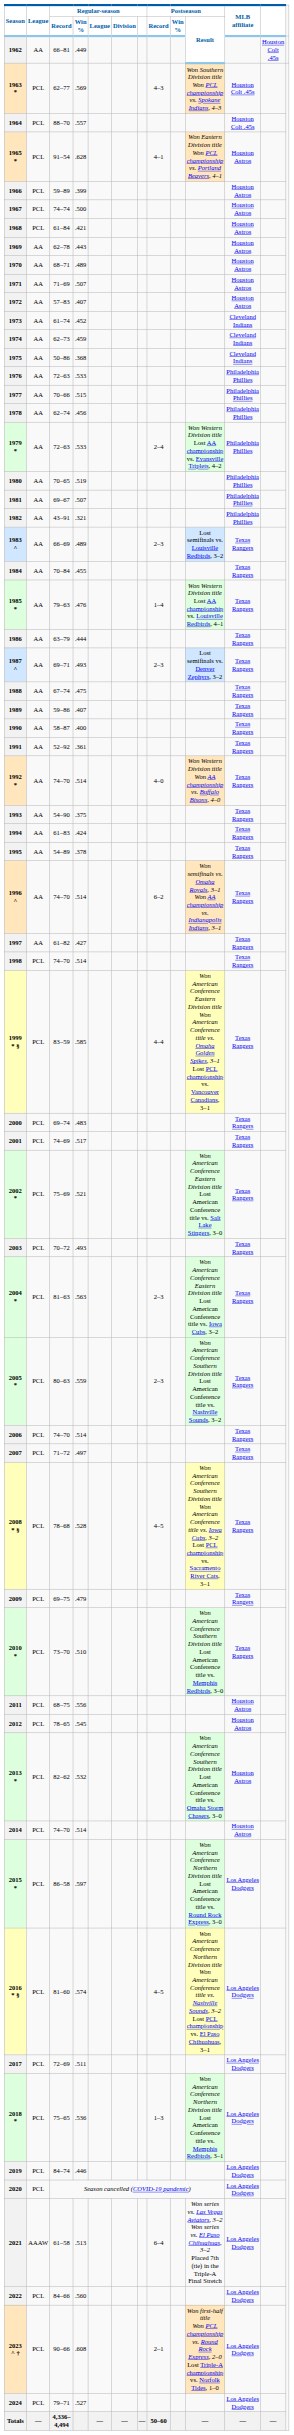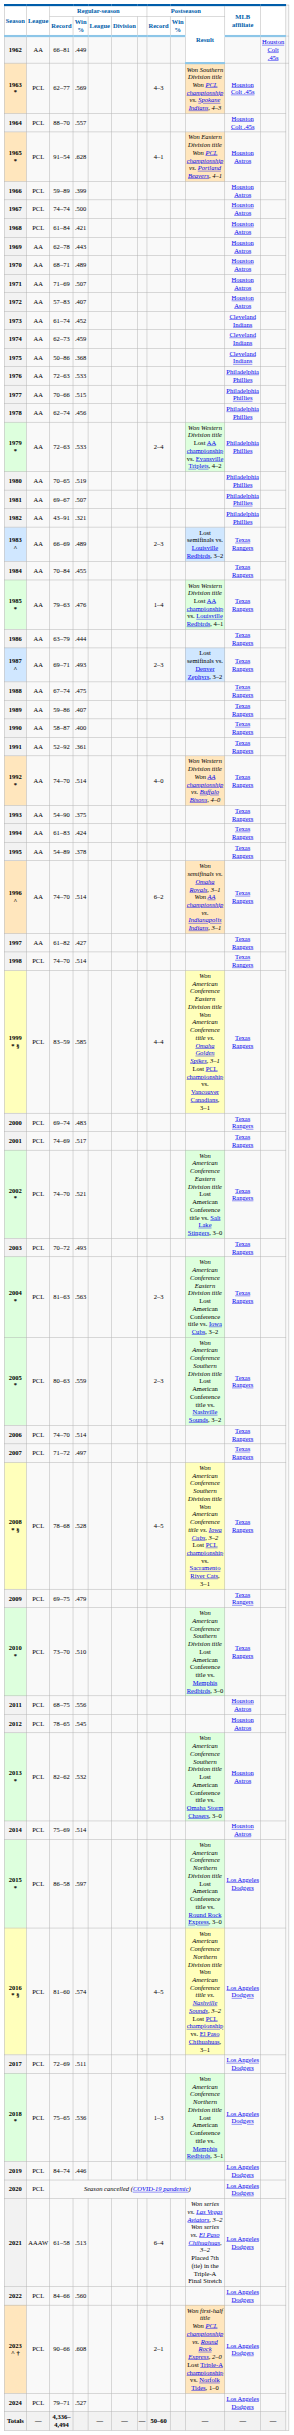2002 * | Regular-season / Record: 75–69 -> 74–70
2014 | Regular-season / Record: 74–70 -> 75–69
